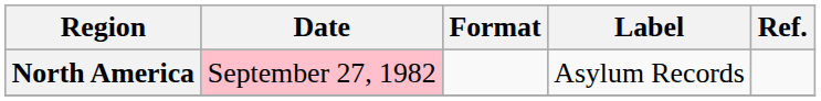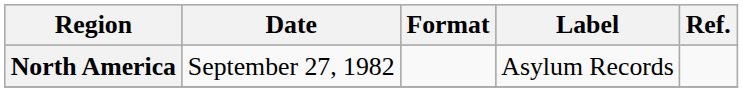North America | Date: pink background -> no background
